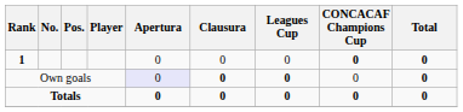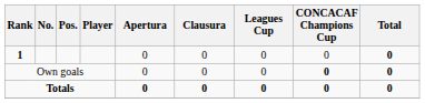1 | CONCACAF Champions Cup: bold -> normal
Own goals | Apertura: lavender background -> no background
Own goals | Clausura: bold -> normal
Own goals | Leagues Cup: bold -> normal
Own goals | CONCACAF Champions Cup: normal -> bold
